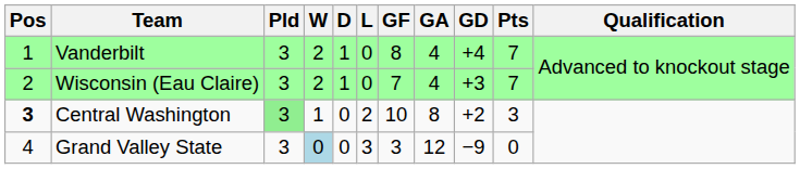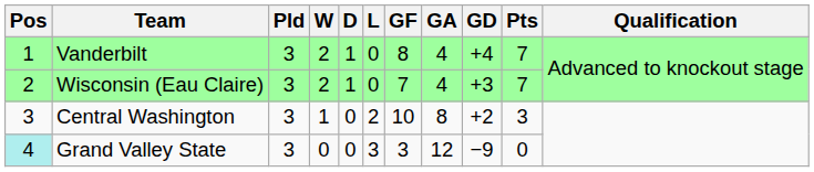Central Washington | Pos: bold -> normal
Central Washington | Pld: lightgreen background -> no background
Grand Valley State | Pos: no background -> paleturquoise background
Grand Valley State | W: lightblue background -> no background
